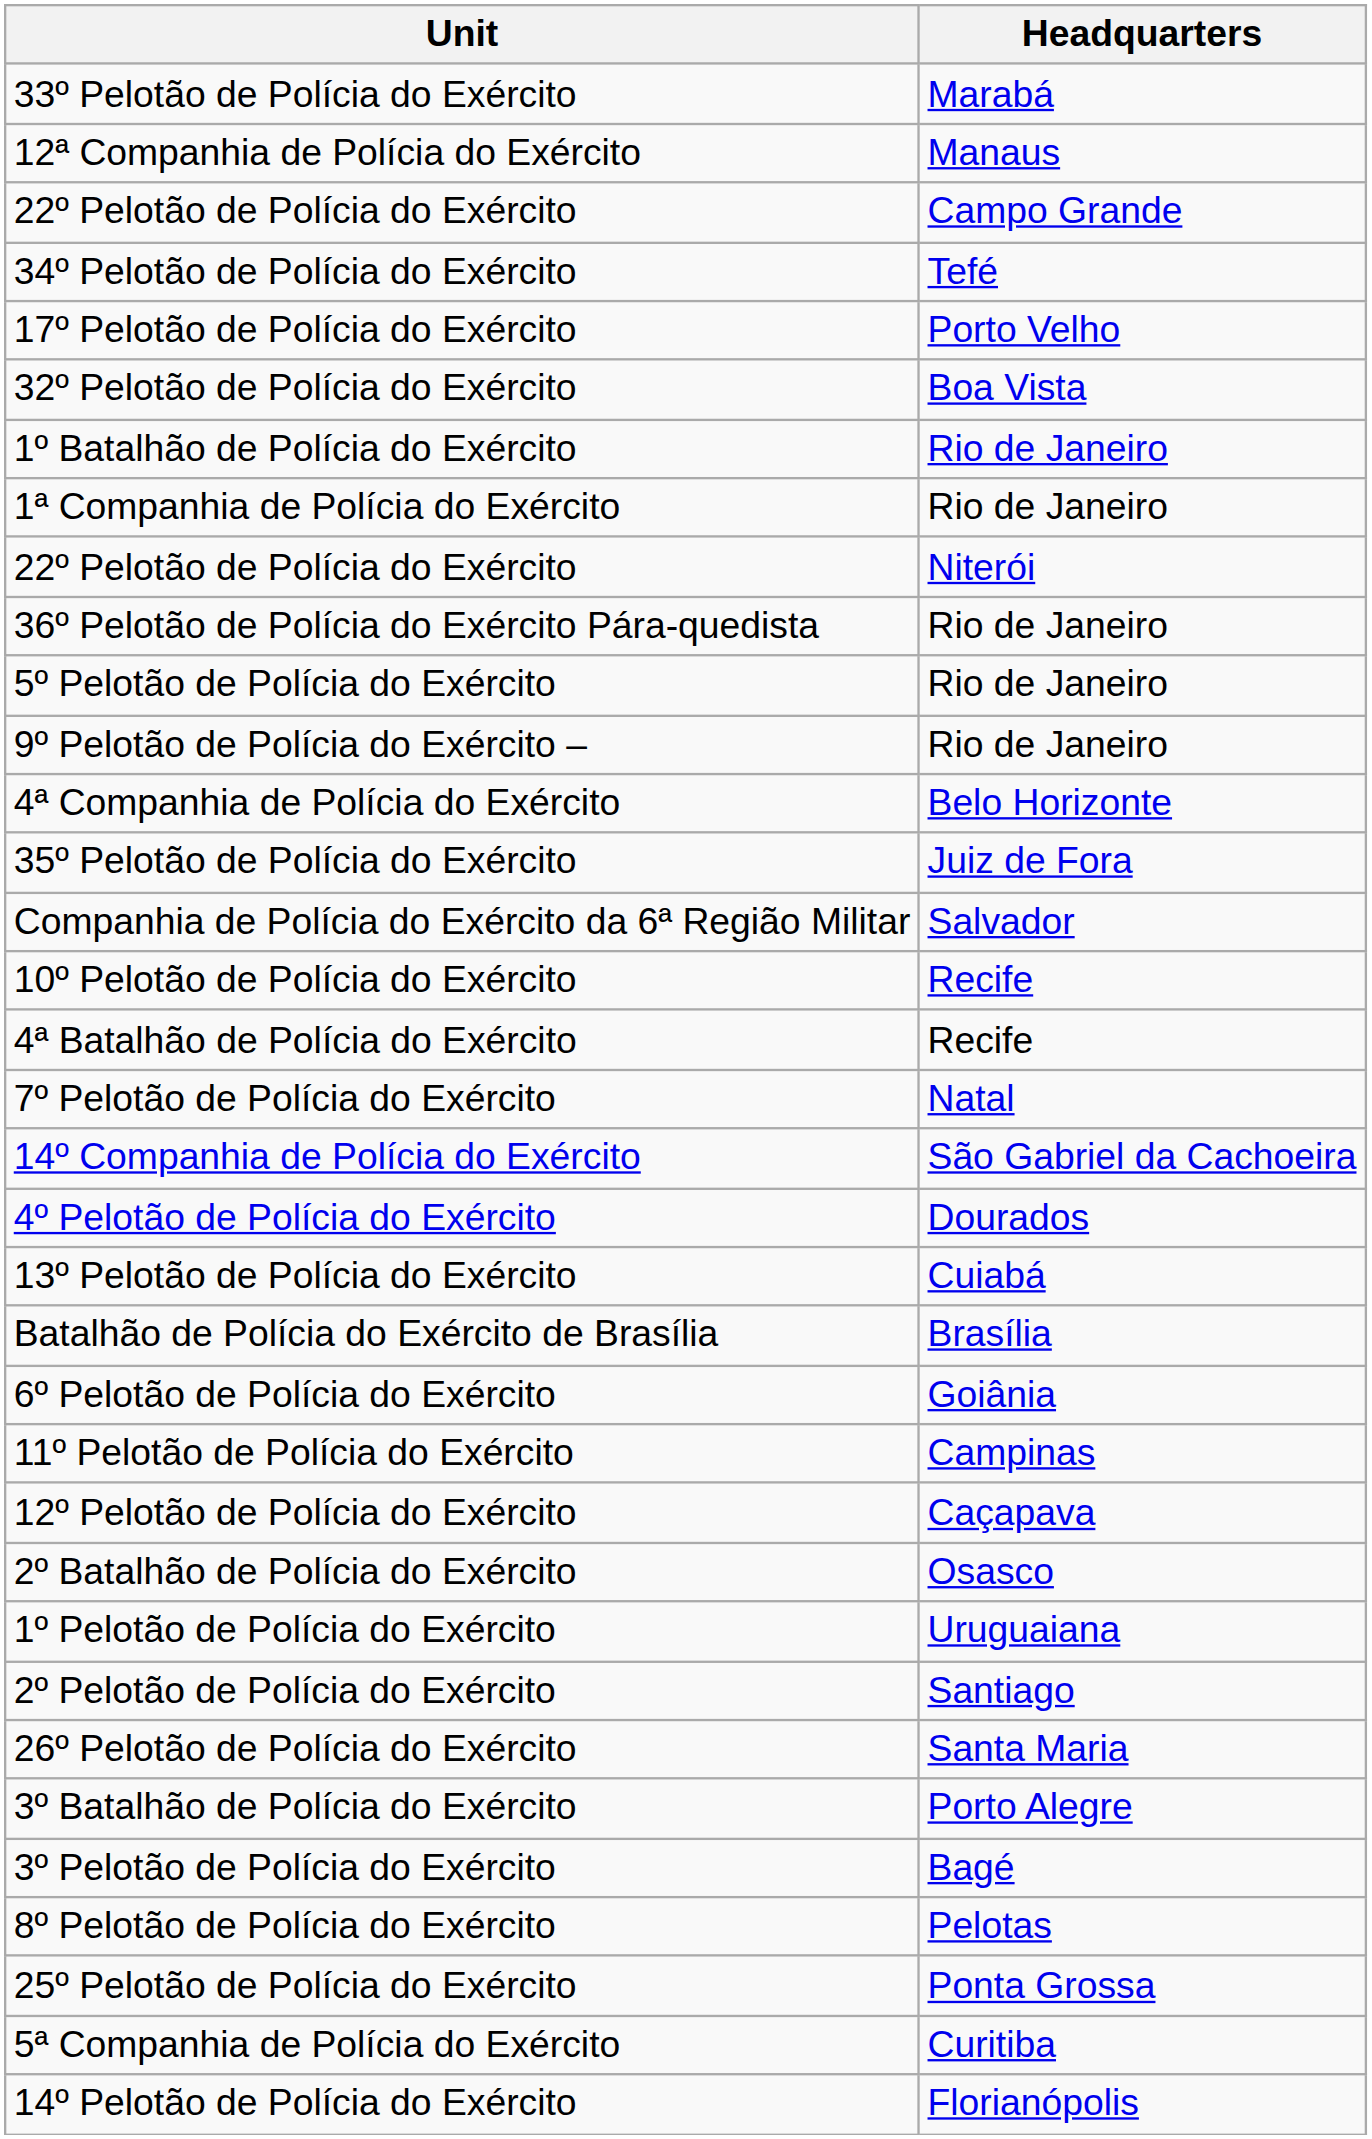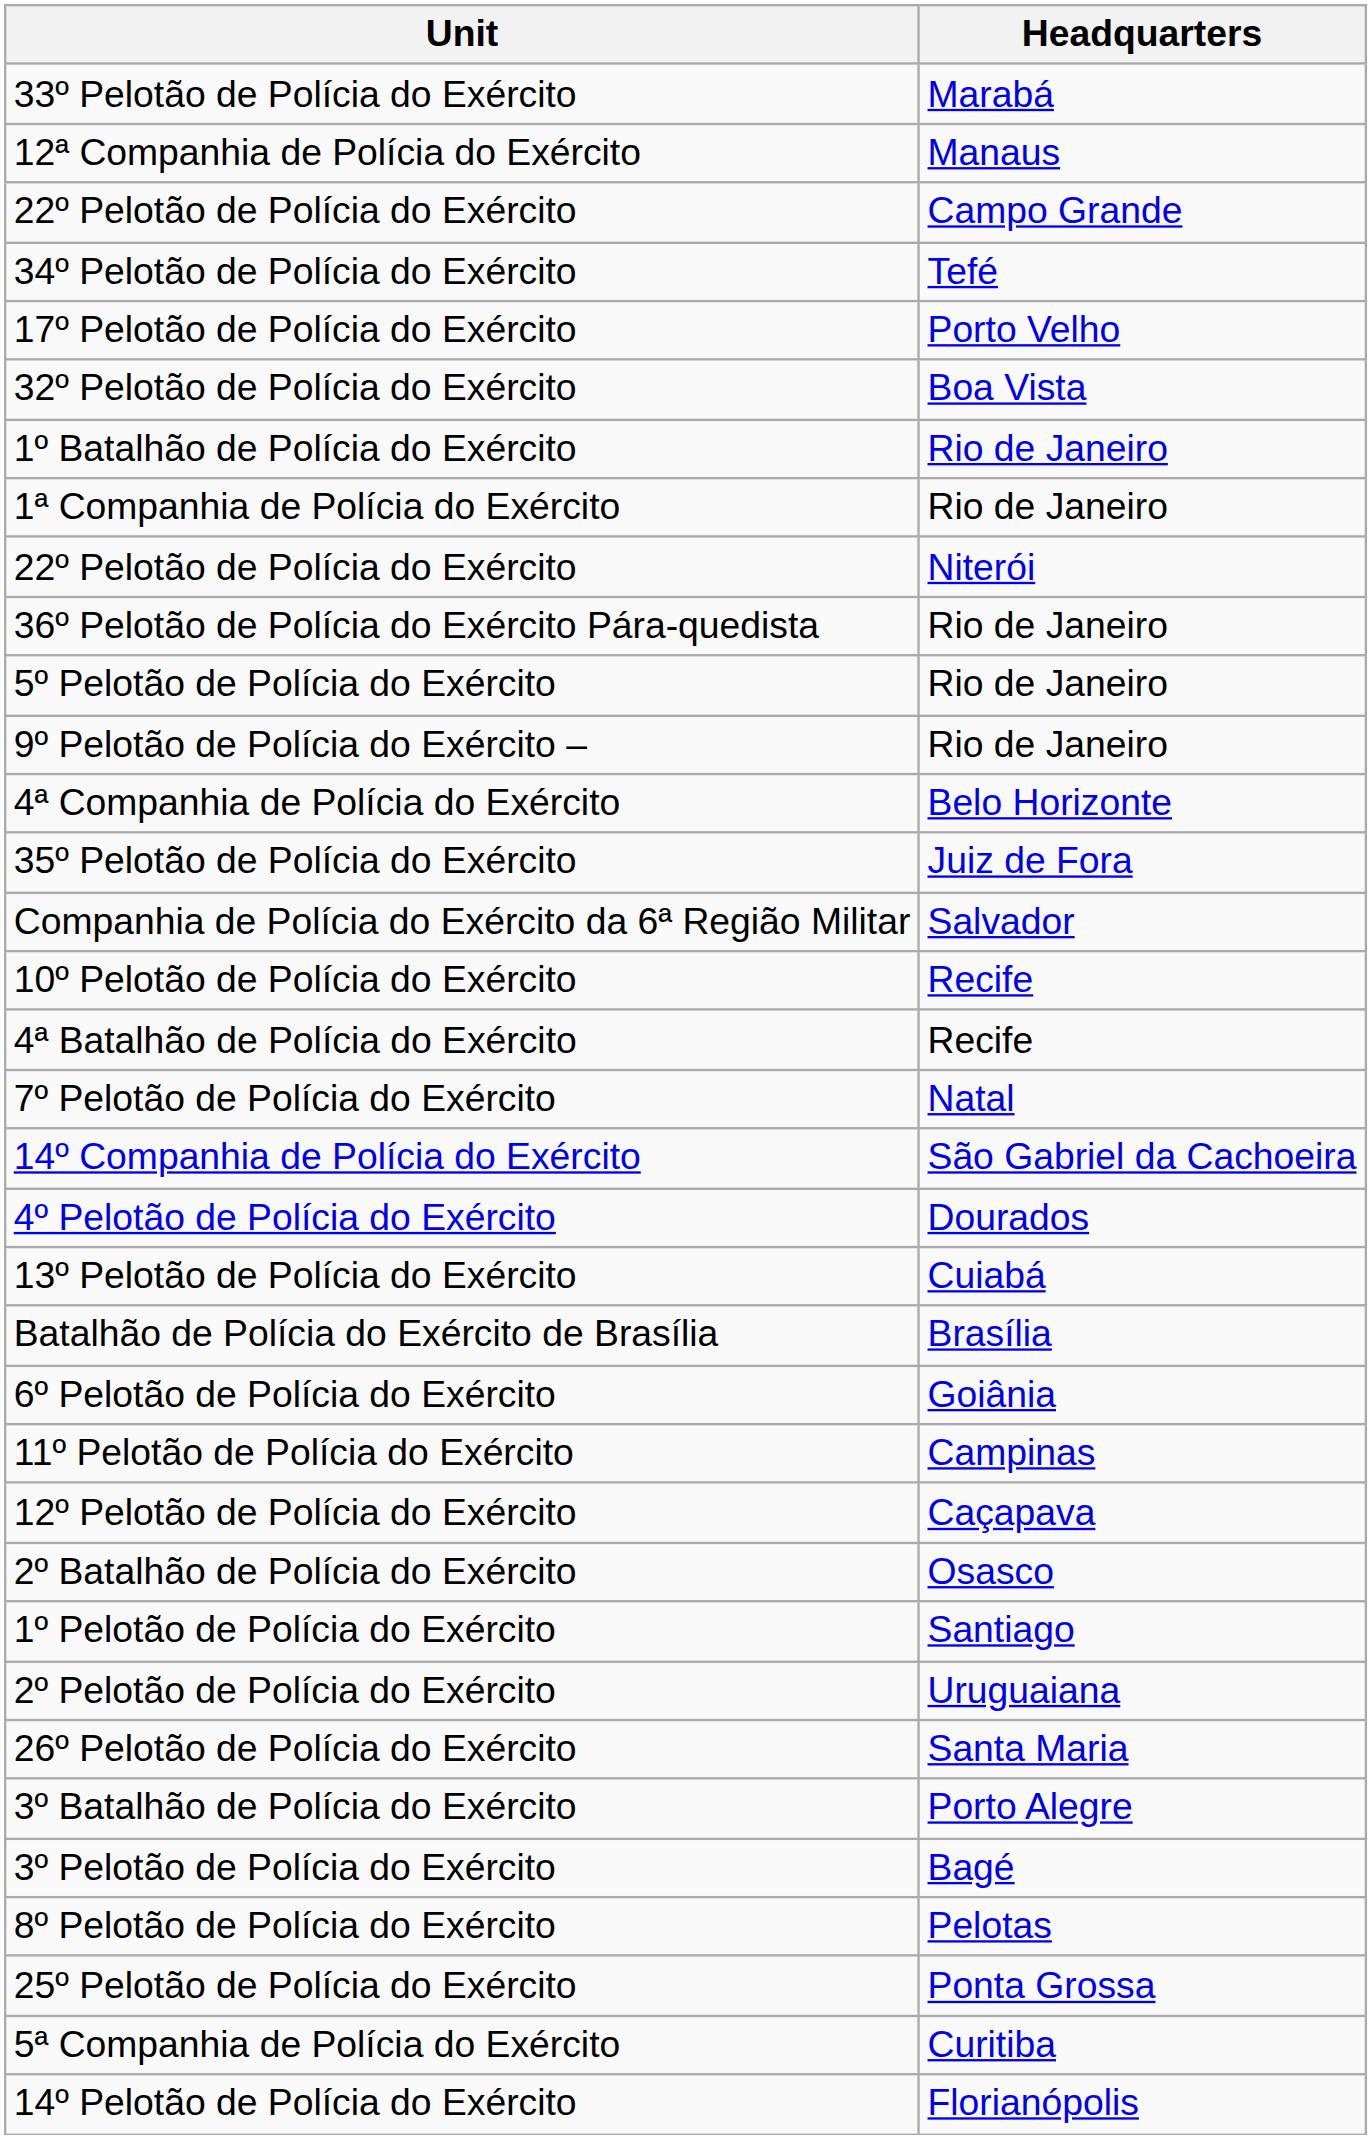row 28 | Headquarters: Uruguaiana -> Santiago
row 29 | Headquarters: Santiago -> Uruguaiana
